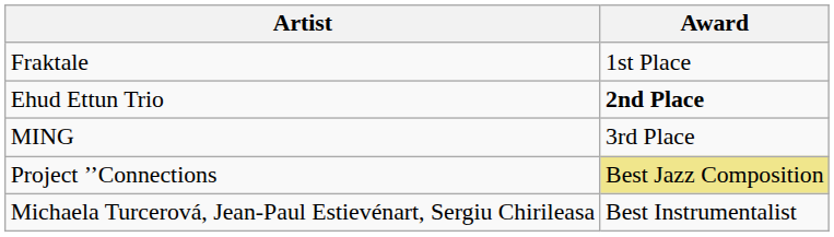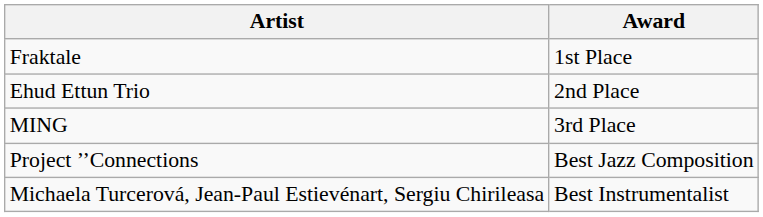Ehud Ettun Trio | Award: bold -> normal
Project ’’Connections | Award: khaki background -> no background
